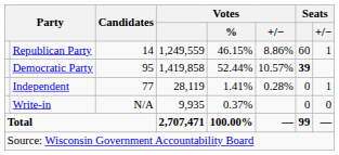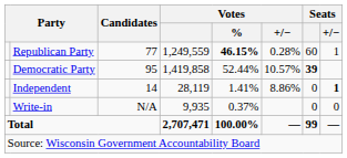Republican Party | Candidates: 14 -> 77
Republican Party | Votes / %: normal -> bold
Republican Party | Votes / +/−: 8.86% -> 0.28%
Independent | Candidates: 77 -> 14
Independent | Votes / +/−: 0.28% -> 8.86%
Independent | Seats / +/−: normal -> bold
